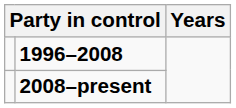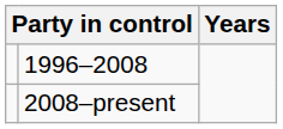1996–2008 | column 2: bold -> normal
2008–present | column 2: bold -> normal
